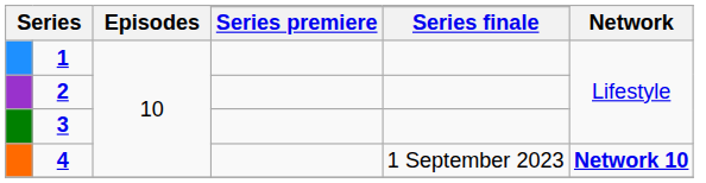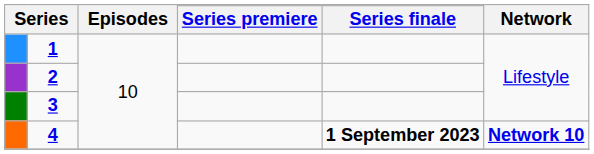4 | Series finale: normal -> bold
